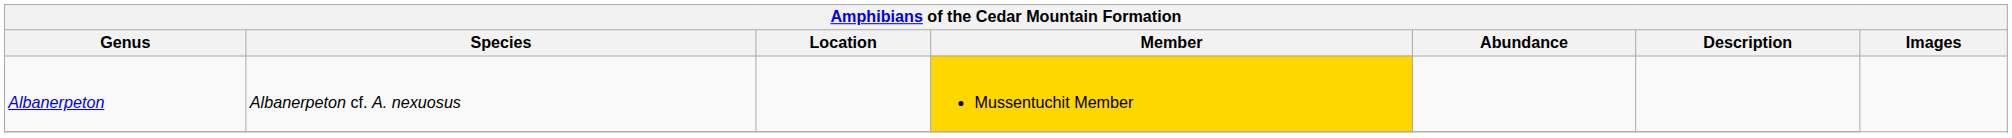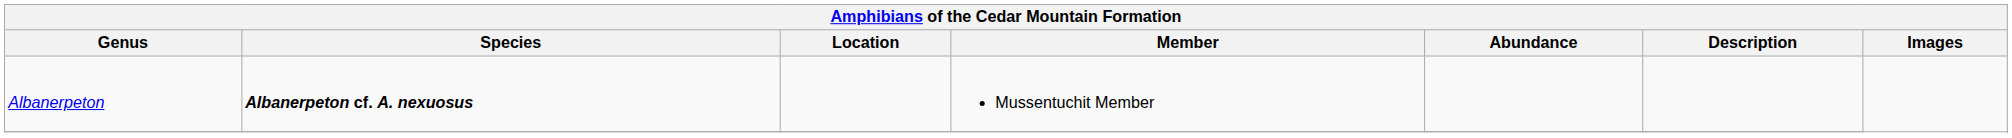Albanerpeton | Species: normal -> bold
Albanerpeton | Member: gold background -> no background
